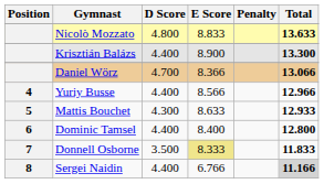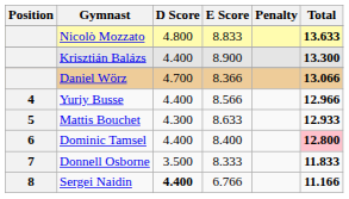Dominic Tamsel | Total: no background -> pink background
Donnell Osborne | E Score: khaki background -> no background
Sergei Naidin | D Score: normal -> bold
Sergei Naidin | Total: lightgrey background -> no background
